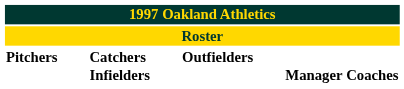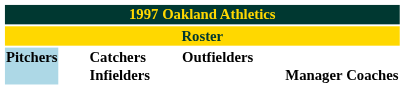Pitchers | column 1: no background -> lightblue background
